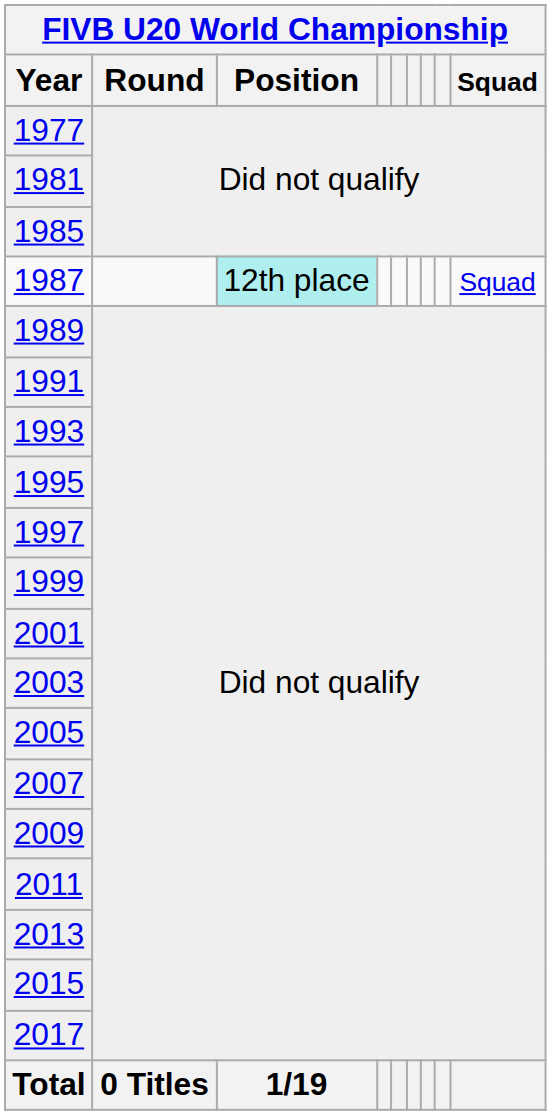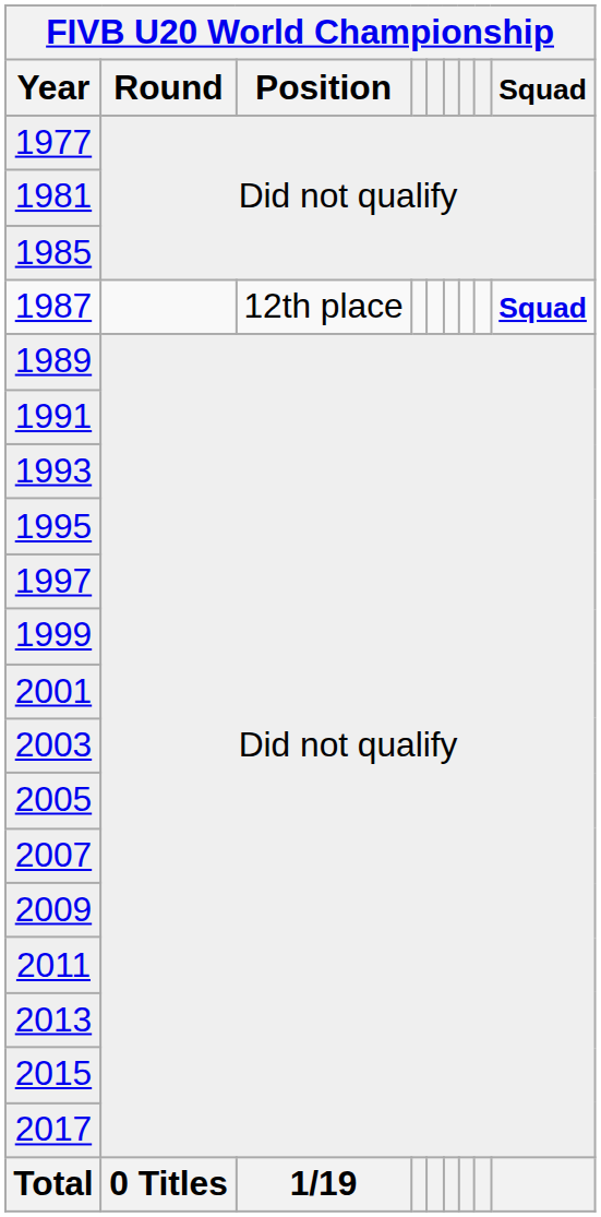1987 | FIVB U20 World Championship / Position: paleturquoise background -> no background
1987 | FIVB U20 World Championship / Squad: normal -> bold
